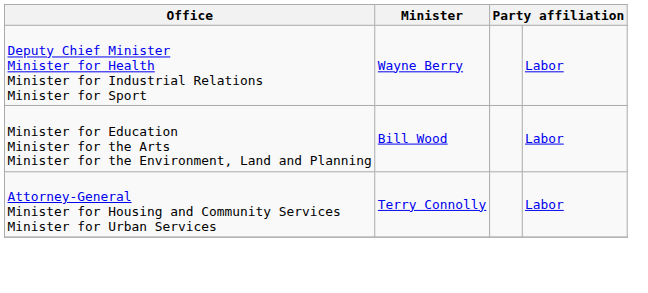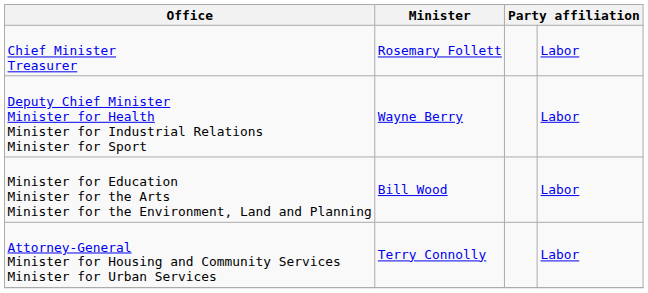+ row: Chief Minister Treasurer | Rosemary Follett | Labor
